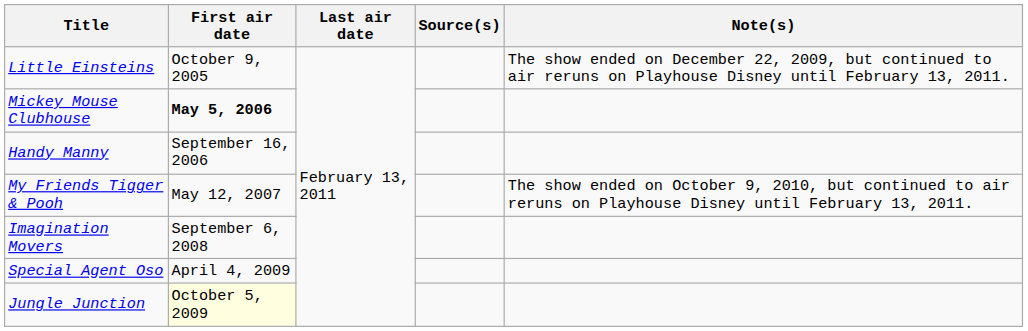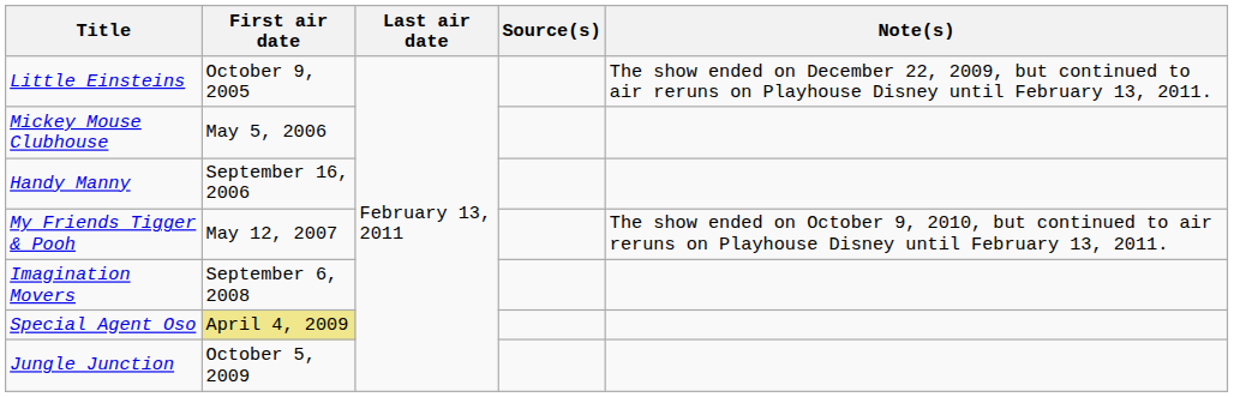Mickey Mouse Clubhouse | First air date: bold -> normal
Special Agent Oso | First air date: no background -> khaki background
Jungle Junction | First air date: lightyellow background -> no background
